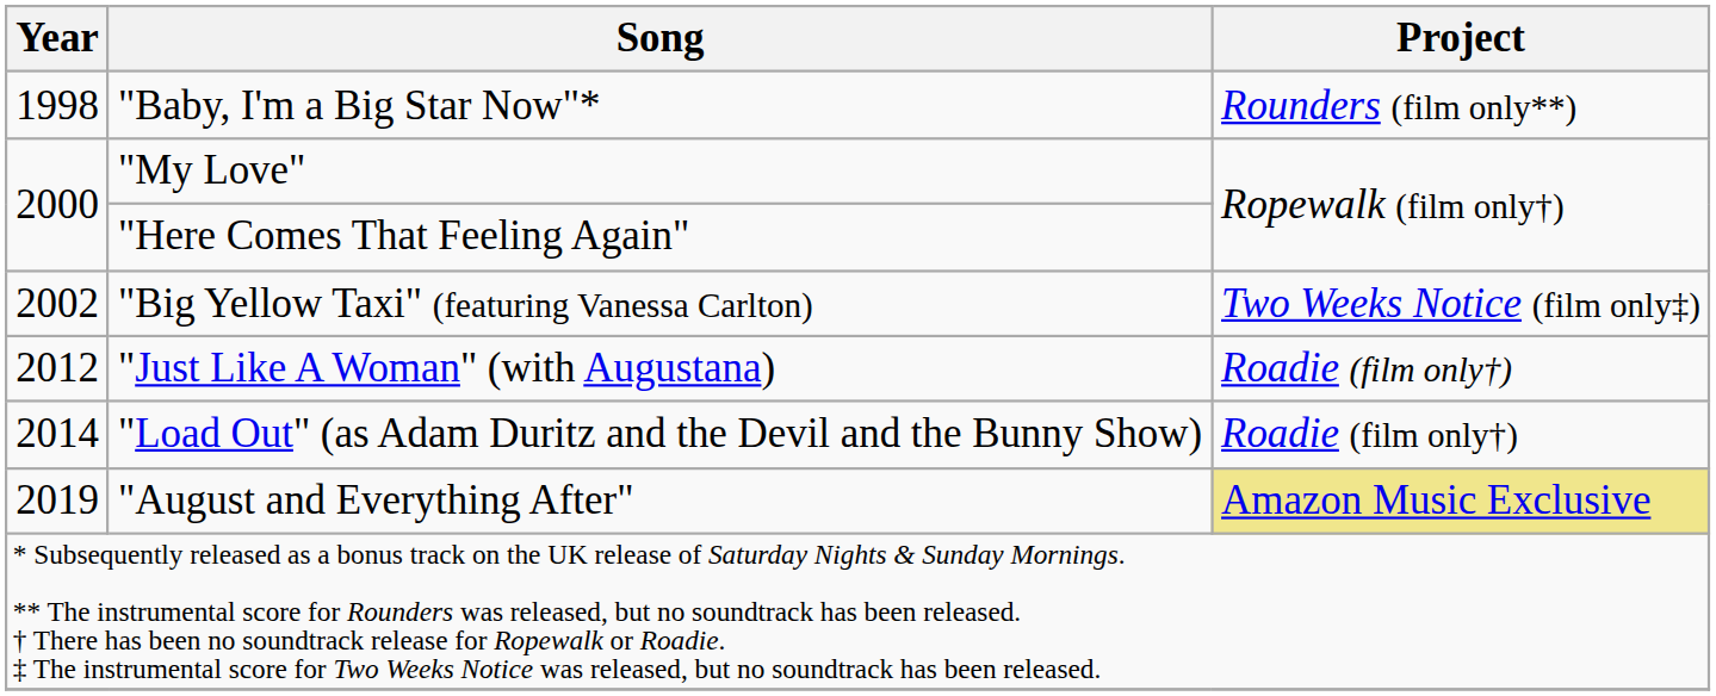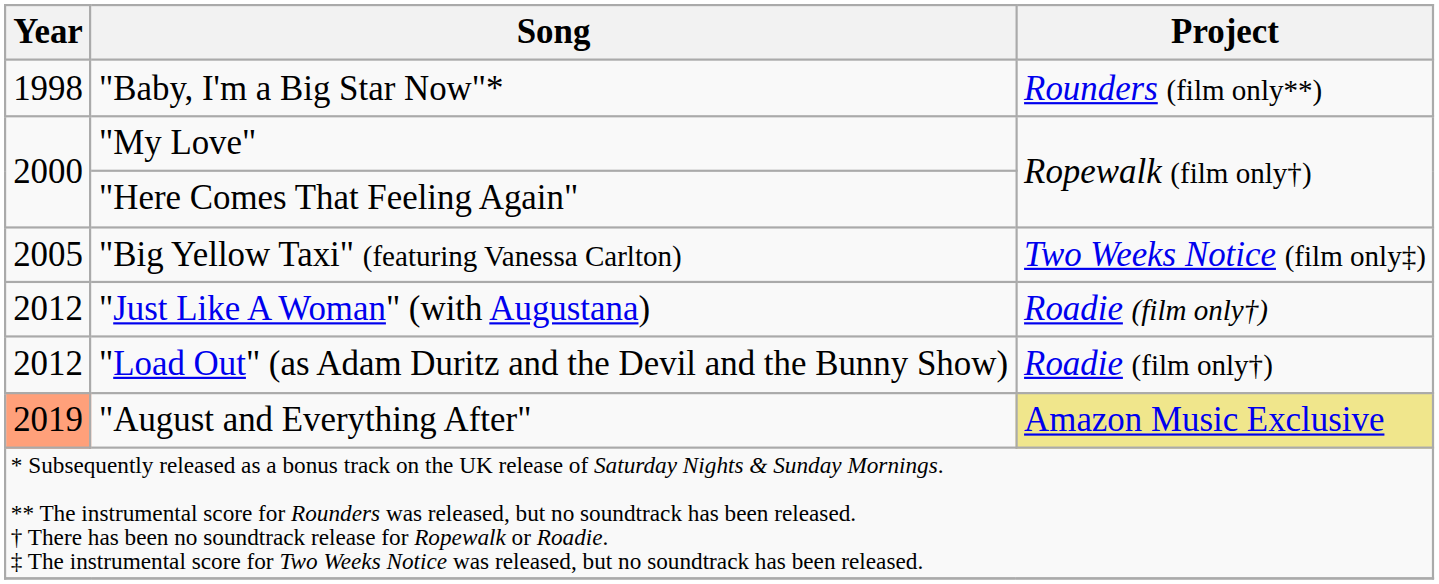"Big Yellow Taxi" (featuring Vanessa Carlton) | Year: 2002 -> 2005
"Load Out" (as Adam Duritz and the Devil and the Bunny Show) | Year: 2014 -> 2012
"August and Everything After" | Year: no background -> lightsalmon background
